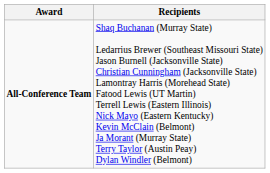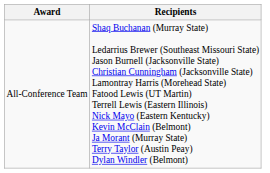row 2 | Award: bold -> normal
